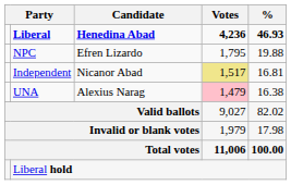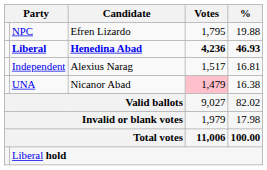rows swapped: Liberal <-> NPC
Independent | Candidate: Nicanor Abad -> Alexius Narag
Independent | Votes: khaki background -> no background
UNA | Candidate: Alexius Narag -> Nicanor Abad
